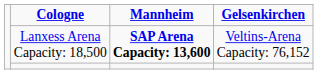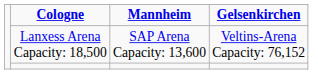Lanxess Arena Capacity: 18,500 | Mannheim: bold -> normal
